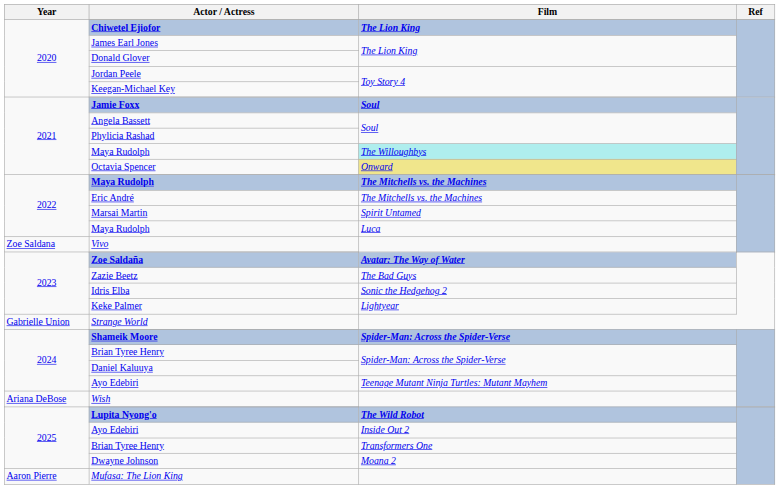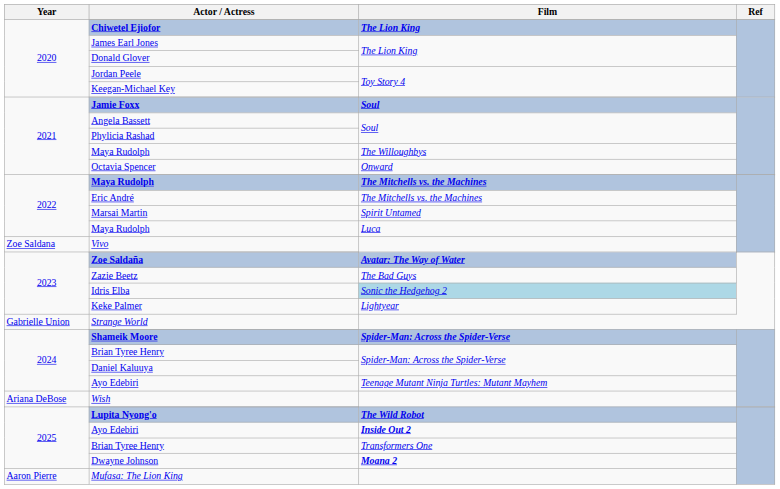2021 / Maya Rudolph | Film: paleturquoise background -> no background
Octavia Spencer | Film: khaki background -> no background
Idris Elba | Film: no background -> lightblue background
2025 / Ayo Edebiri | Film: normal -> bold
Dwayne Johnson | Film: normal -> bold
